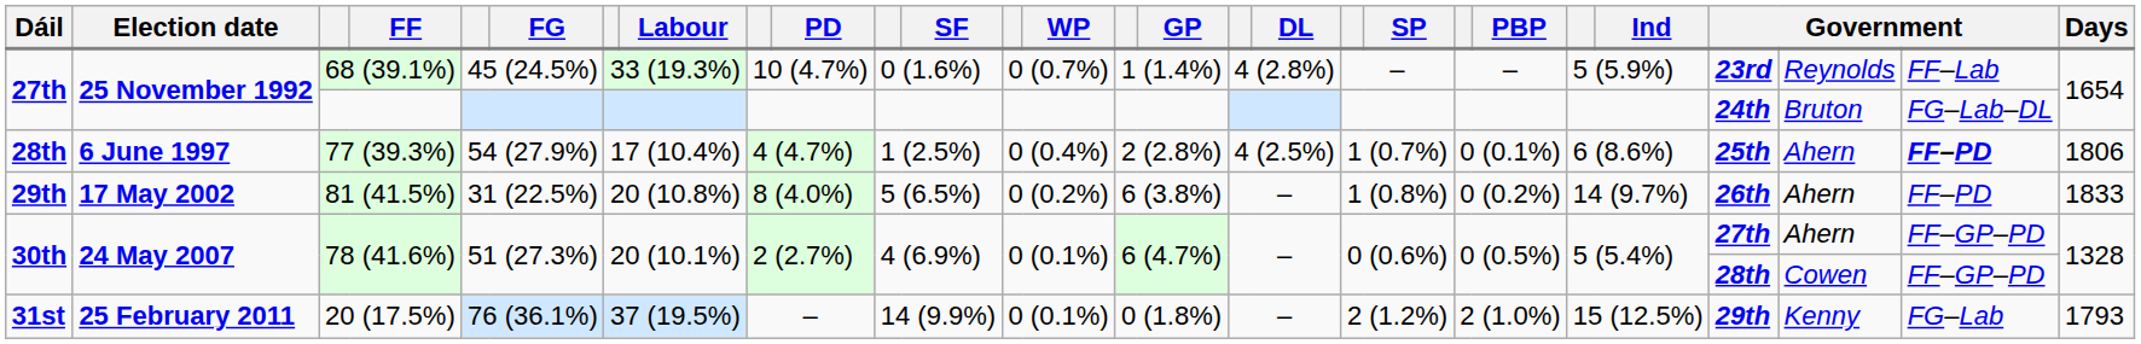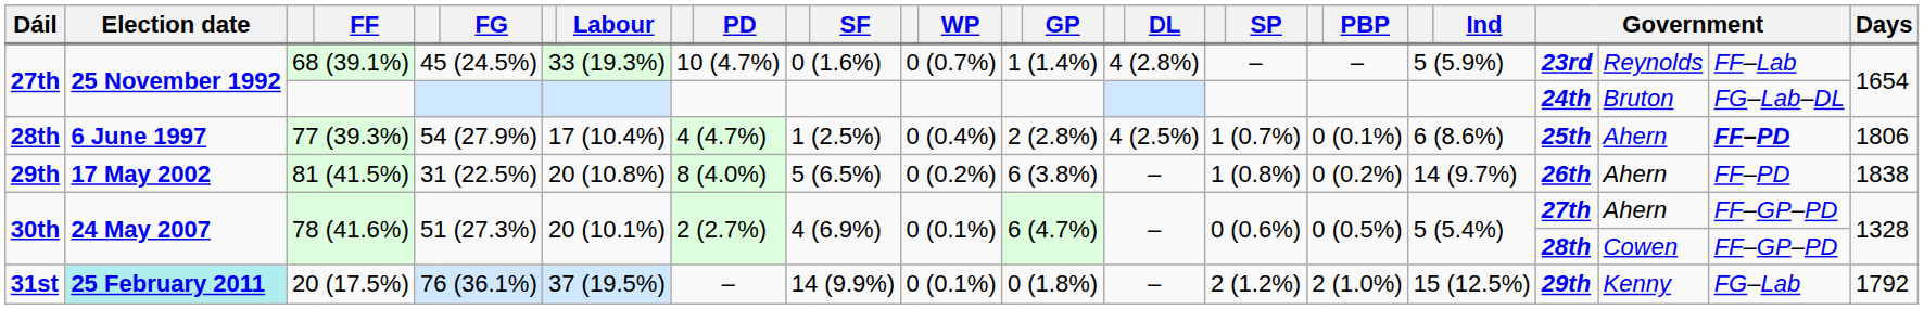81 (41.5%) | Days: 1833 -> 1838
20 (17.5%) | Election date: no background -> paleturquoise background
20 (17.5%) | Days: 1793 -> 1792
